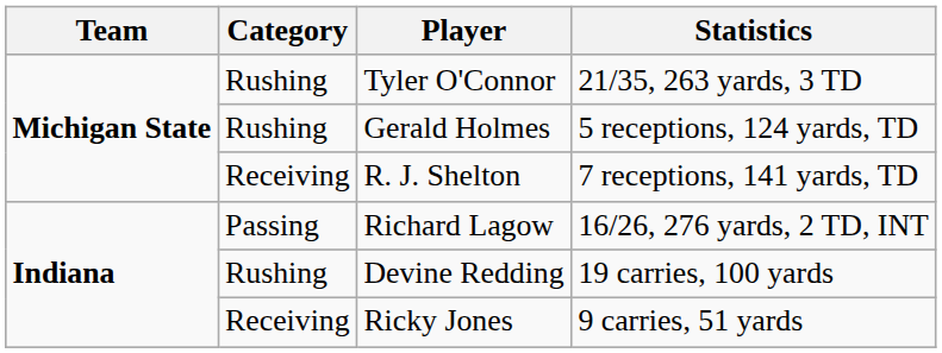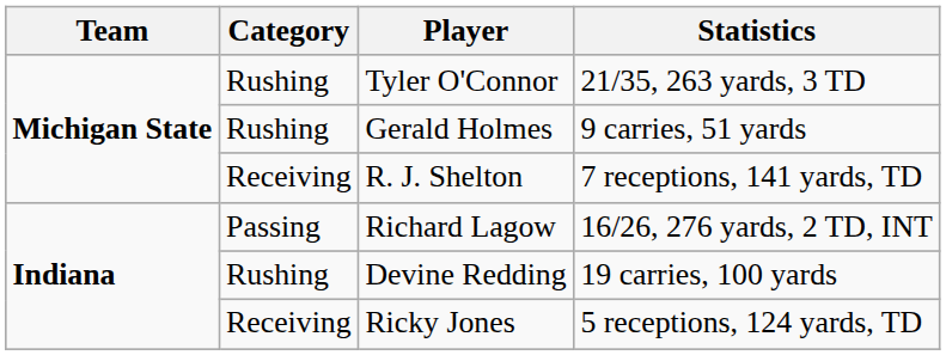Gerald Holmes | Statistics: 5 receptions, 124 yards, TD -> 9 carries, 51 yards
Ricky Jones | Statistics: 9 carries, 51 yards -> 5 receptions, 124 yards, TD
